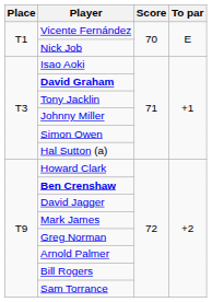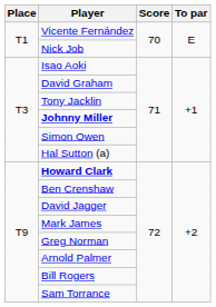David Graham | Player: bold -> normal
Johnny Miller | Player: normal -> bold
Howard Clark | Player: normal -> bold
Ben Crenshaw | Player: bold -> normal
